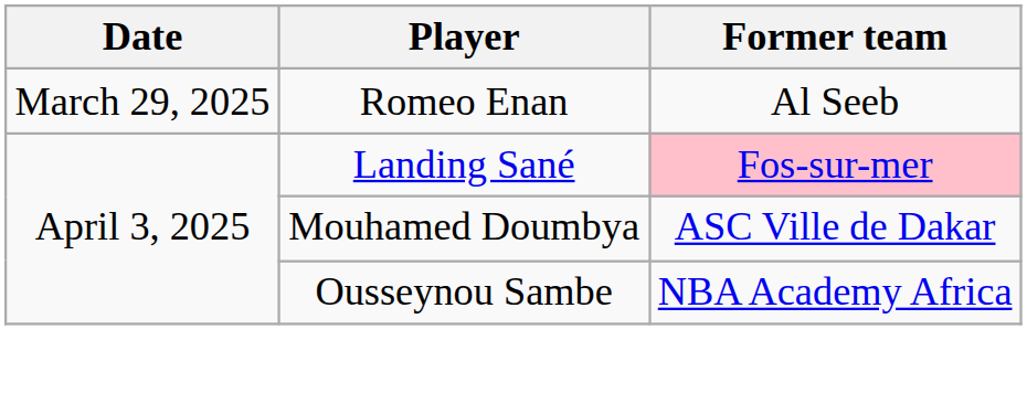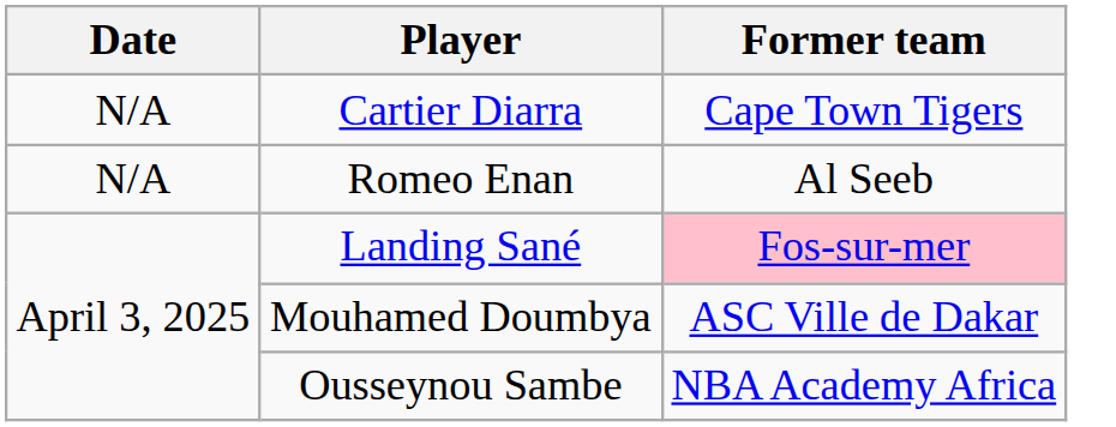+ row: N/A | Cartier Diarra | Cape Town Tigers
Romeo Enan | Date: March 29, 2025 -> N/A
